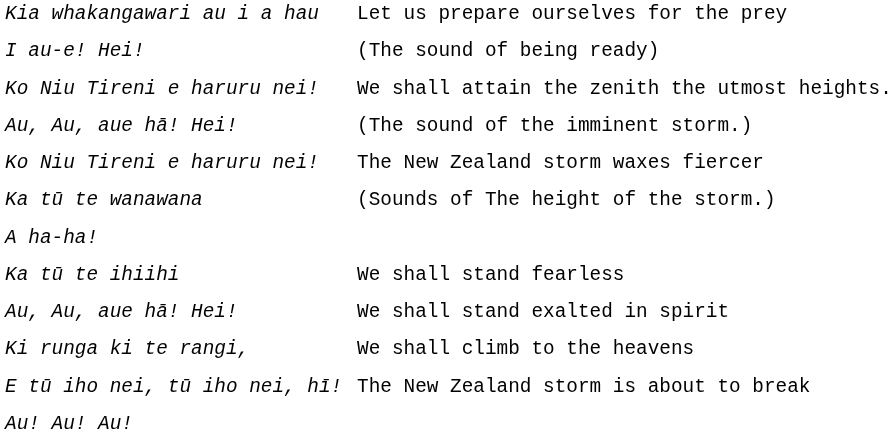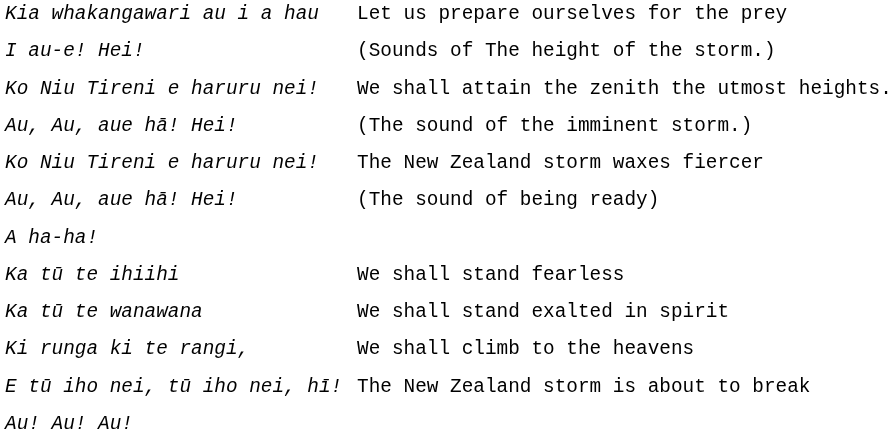row 2 | column 2: (The sound of being ready) -> (Sounds of The height of the storm.)
row 6 | column 1: Ka tū te wanawana -> Au, Au, aue hā! Hei!
row 6 | column 2: (Sounds of The height of the storm.) -> (The sound of being ready)
row 9 | column 1: Au, Au, aue hā! Hei! -> Ka tū te wanawana
